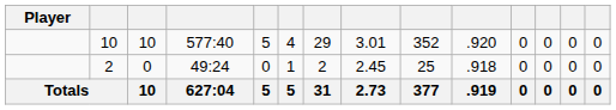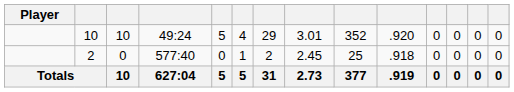row 2 | column 4: 577:40 -> 49:24
row 3 | column 4: 49:24 -> 577:40
